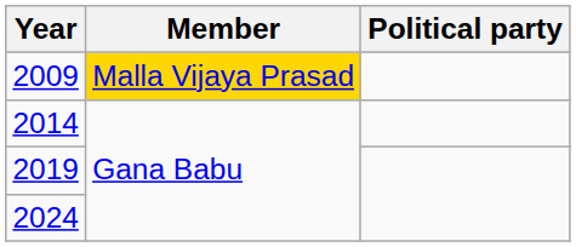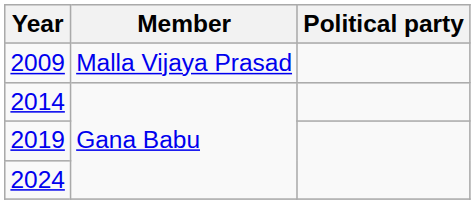2009 | Member: gold background -> no background
